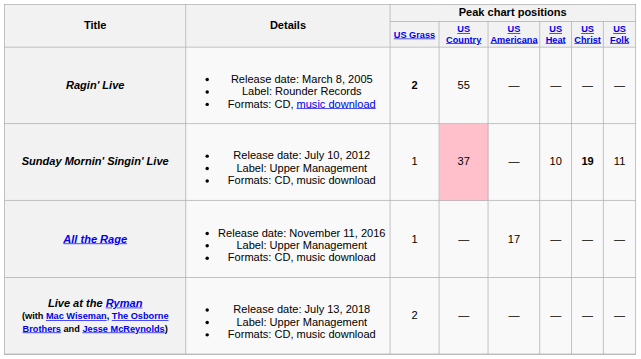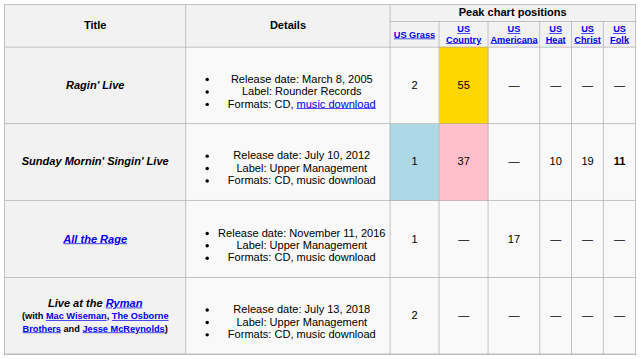Ragin' Live | Peak chart positions / US Grass: bold -> normal
Ragin' Live | Peak chart positions / US Country: no background -> gold background
Sunday Mornin' Singin' Live | Peak chart positions / US Grass: no background -> lightblue background
Sunday Mornin' Singin' Live | Peak chart positions / US Christ: bold -> normal
Sunday Mornin' Singin' Live | Peak chart positions / US Folk: normal -> bold
